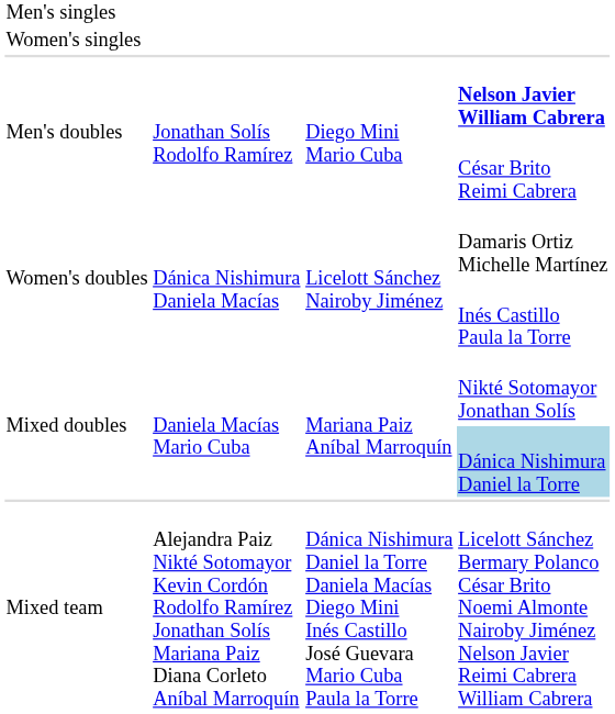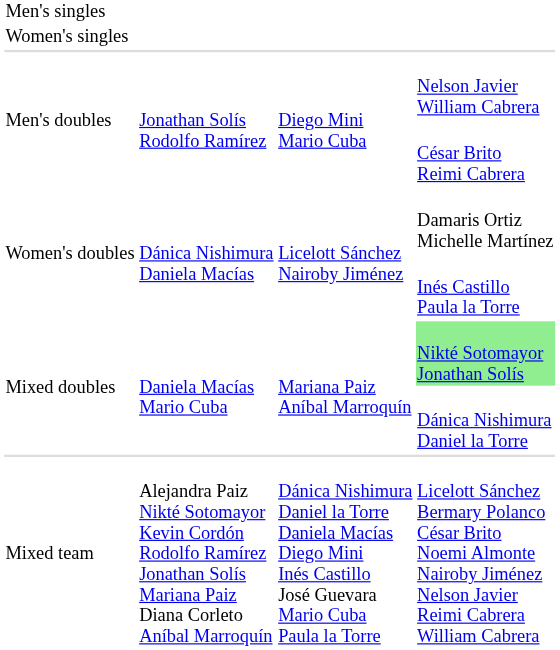Nelson Javier William Cabrera | column 4: bold -> normal
Nikté Sotomayor Jonathan Solís | column 4: no background -> lightgreen background
Dánica Nishimura Daniel la Torre | column 4: lightblue background -> no background
